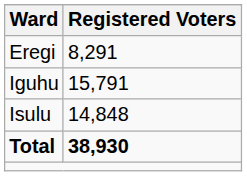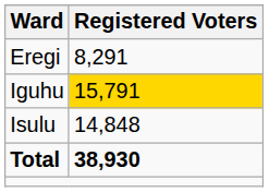Iguhu | Registered Voters: no background -> gold background
